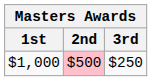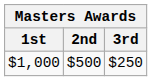$1,000 | 2nd: pink background -> no background
